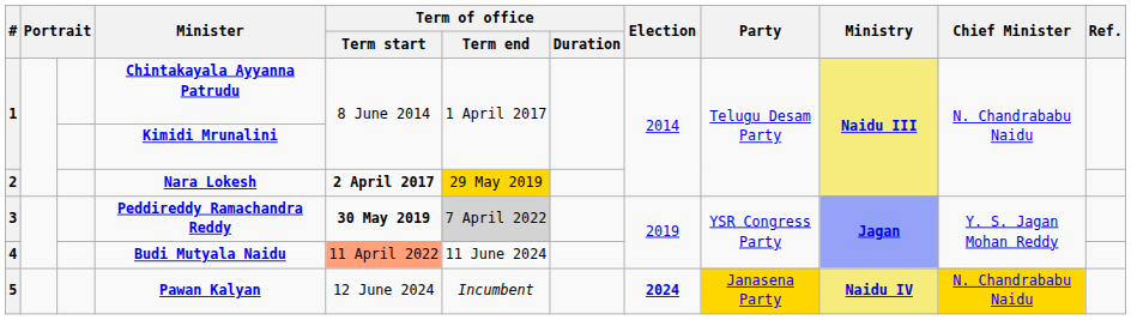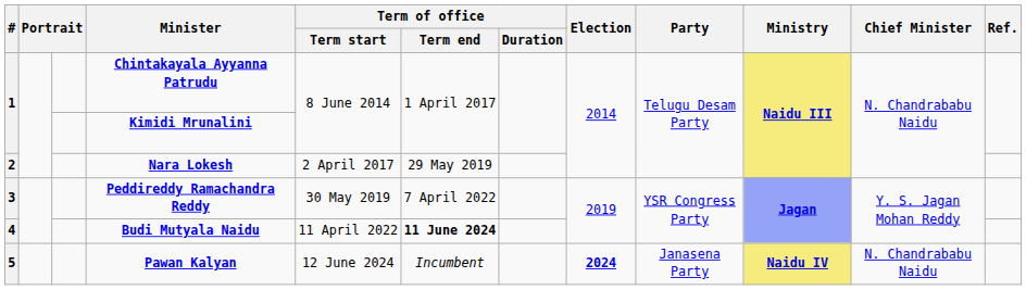Nara Lokesh | Term of office / Term start: bold -> normal
Nara Lokesh | Term of office / Term end: gold background -> no background
Peddireddy Ramachandra Reddy | Term of office / Term start: bold -> normal
Peddireddy Ramachandra Reddy | Term of office / Term end: lightgrey background -> no background
Budi Mutyala Naidu | Term of office / Term start: lightsalmon background -> no background
Budi Mutyala Naidu | Term of office / Term end: normal -> bold
Pawan Kalyan | Party: gold background -> no background
Pawan Kalyan | Chief Minister: gold background -> no background
